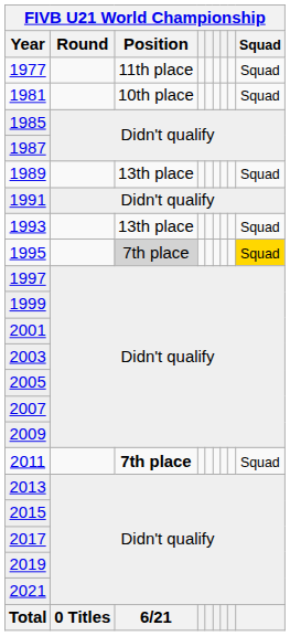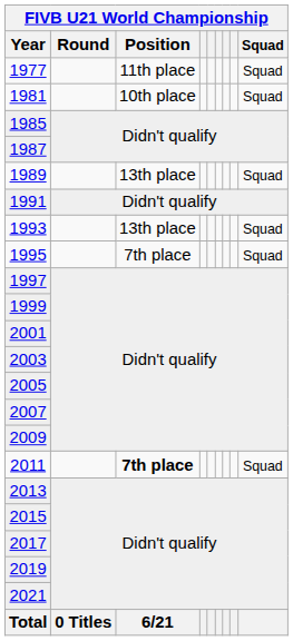1995 | FIVB U21 World Championship / Position: lightgrey background -> no background
1995 | FIVB U21 World Championship / Squad: gold background -> no background
